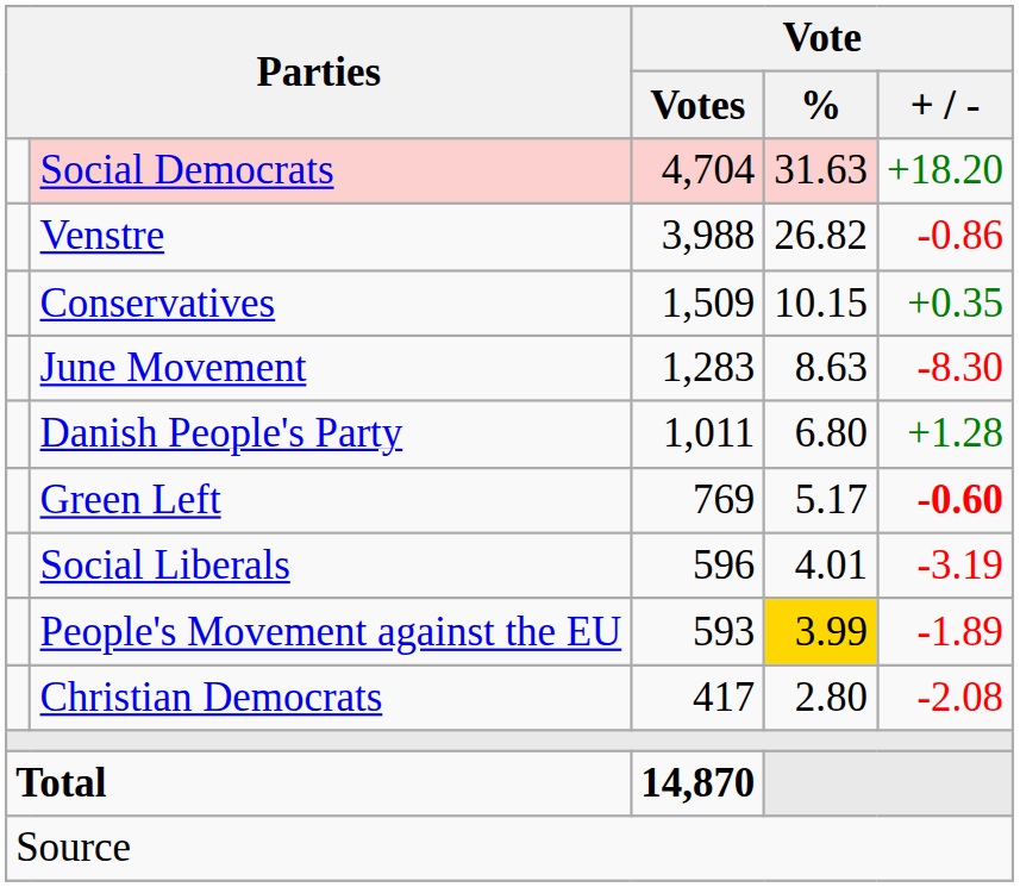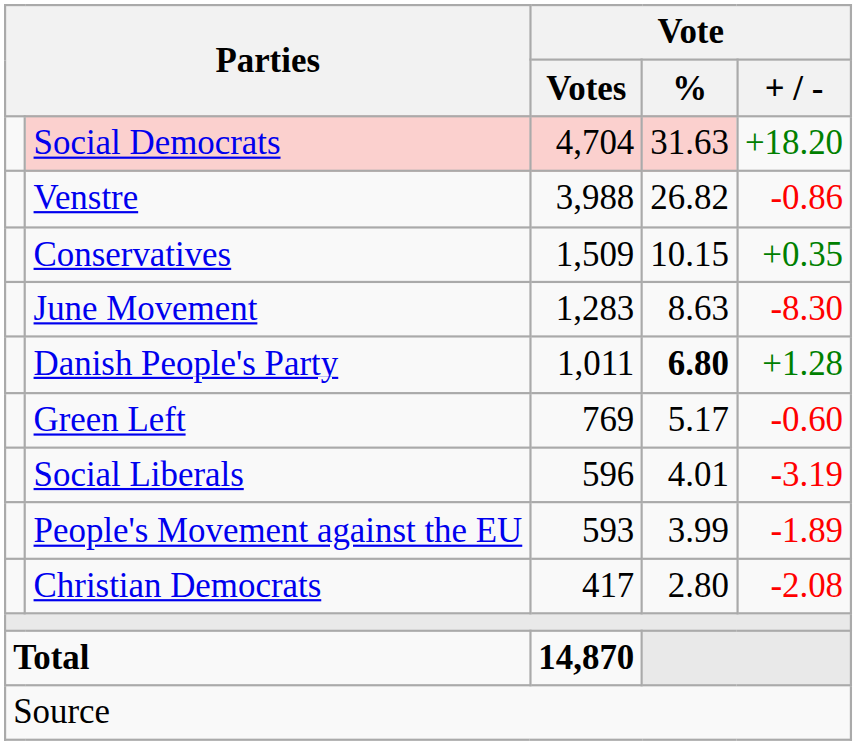Danish People's Party | Vote / %: normal -> bold
Green Left | Vote / + / -: bold -> normal
People's Movement against the EU | Vote / %: gold background -> no background
